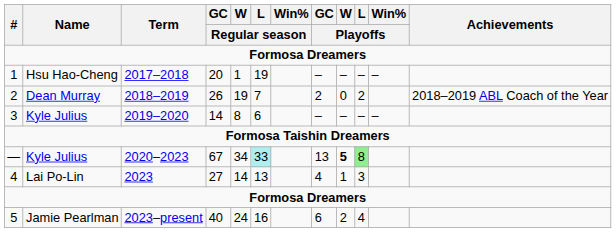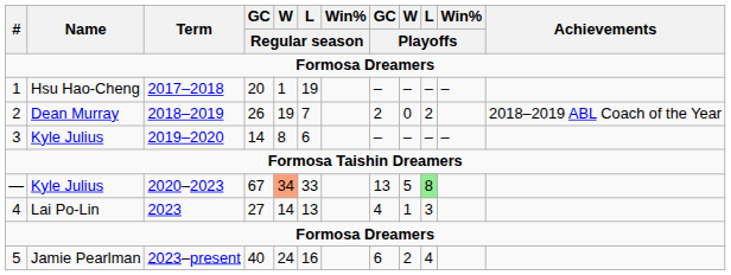— | W / Regular season: no background -> lightsalmon background
— | L / Regular season: paleturquoise background -> no background
— | W / Playoffs: bold -> normal
